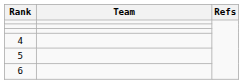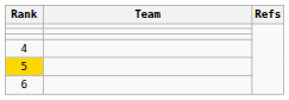5 | Rank: no background -> gold background
